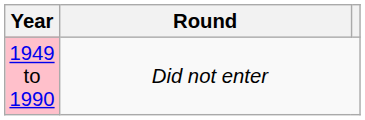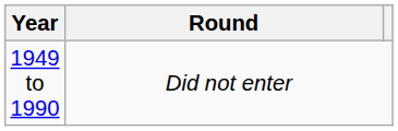1949 to 1990 | Year: pink background -> no background
